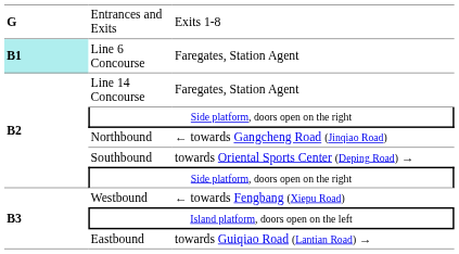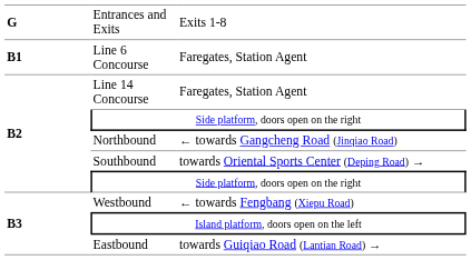Line 6 Concourse | column 1: paleturquoise background -> no background
